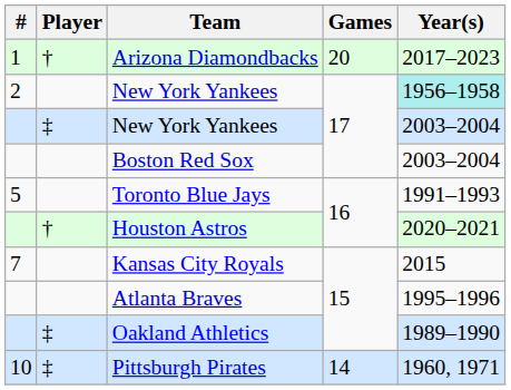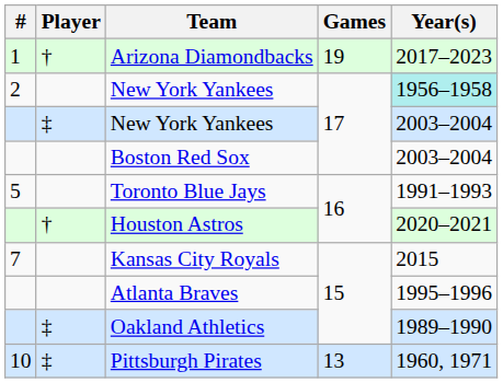Arizona Diamondbacks | Games: 20 -> 19
Pittsburgh Pirates | Games: 14 -> 13
